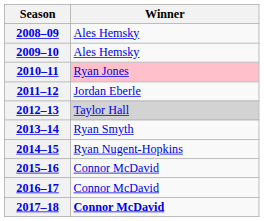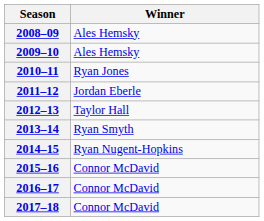2010–11 | Winner: pink background -> no background
2012–13 | Winner: lightgrey background -> no background
2017–18 | Winner: bold -> normal
